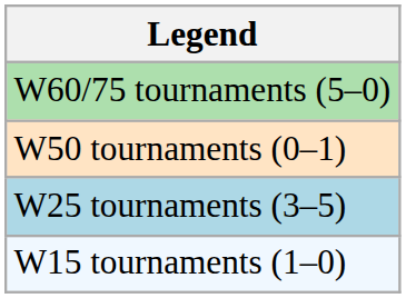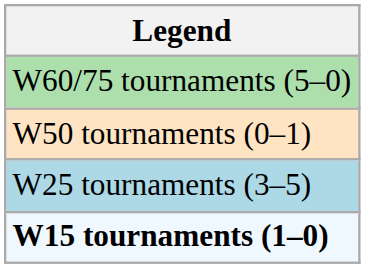row 5 | column 1: normal -> bold
